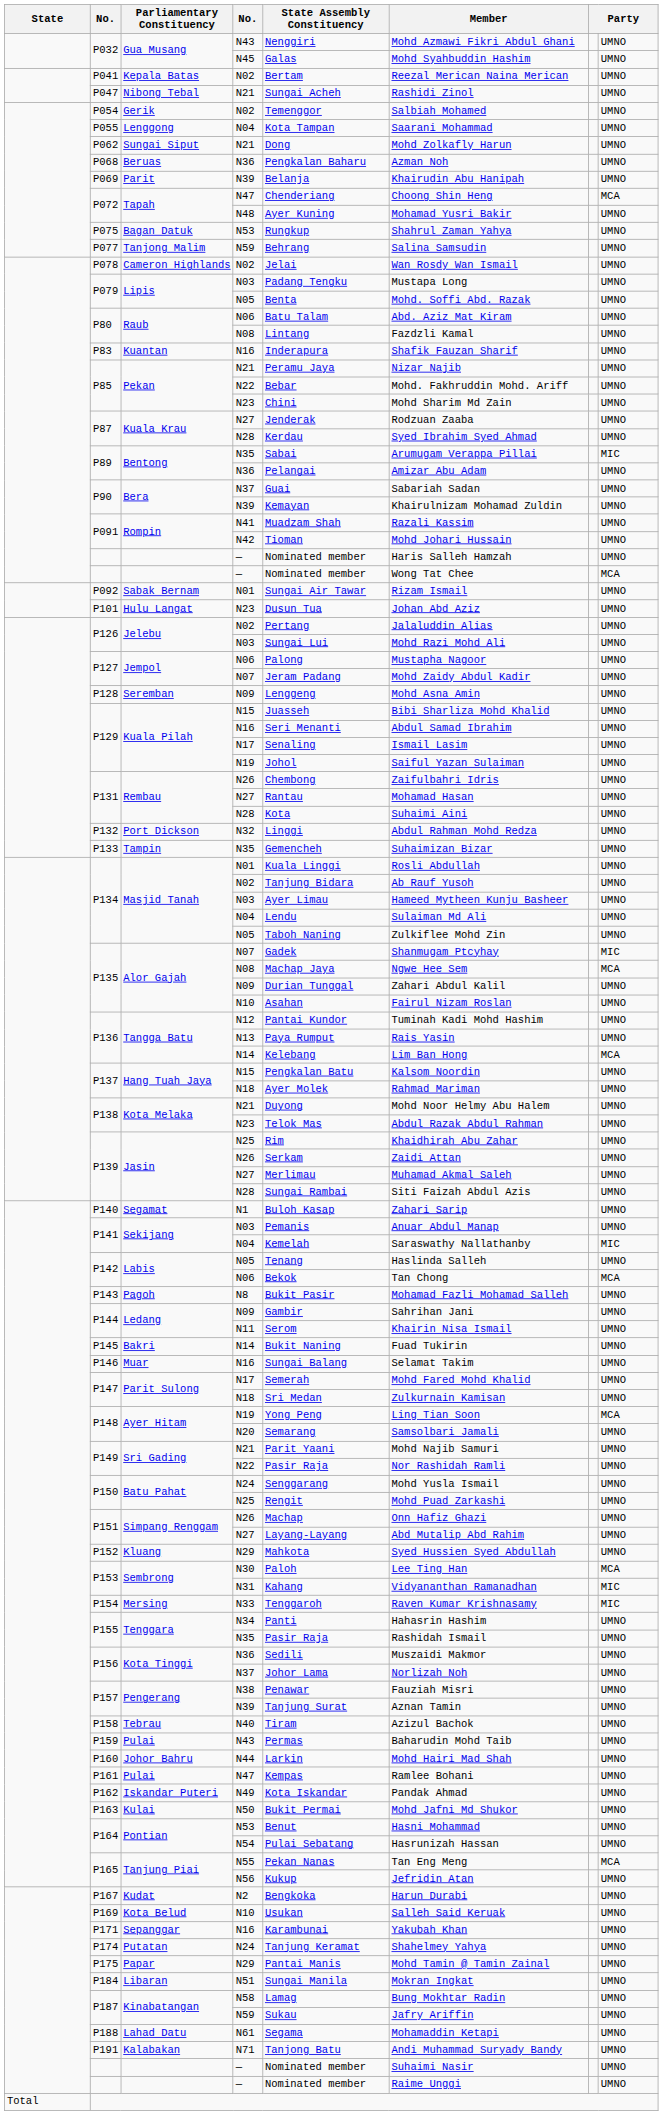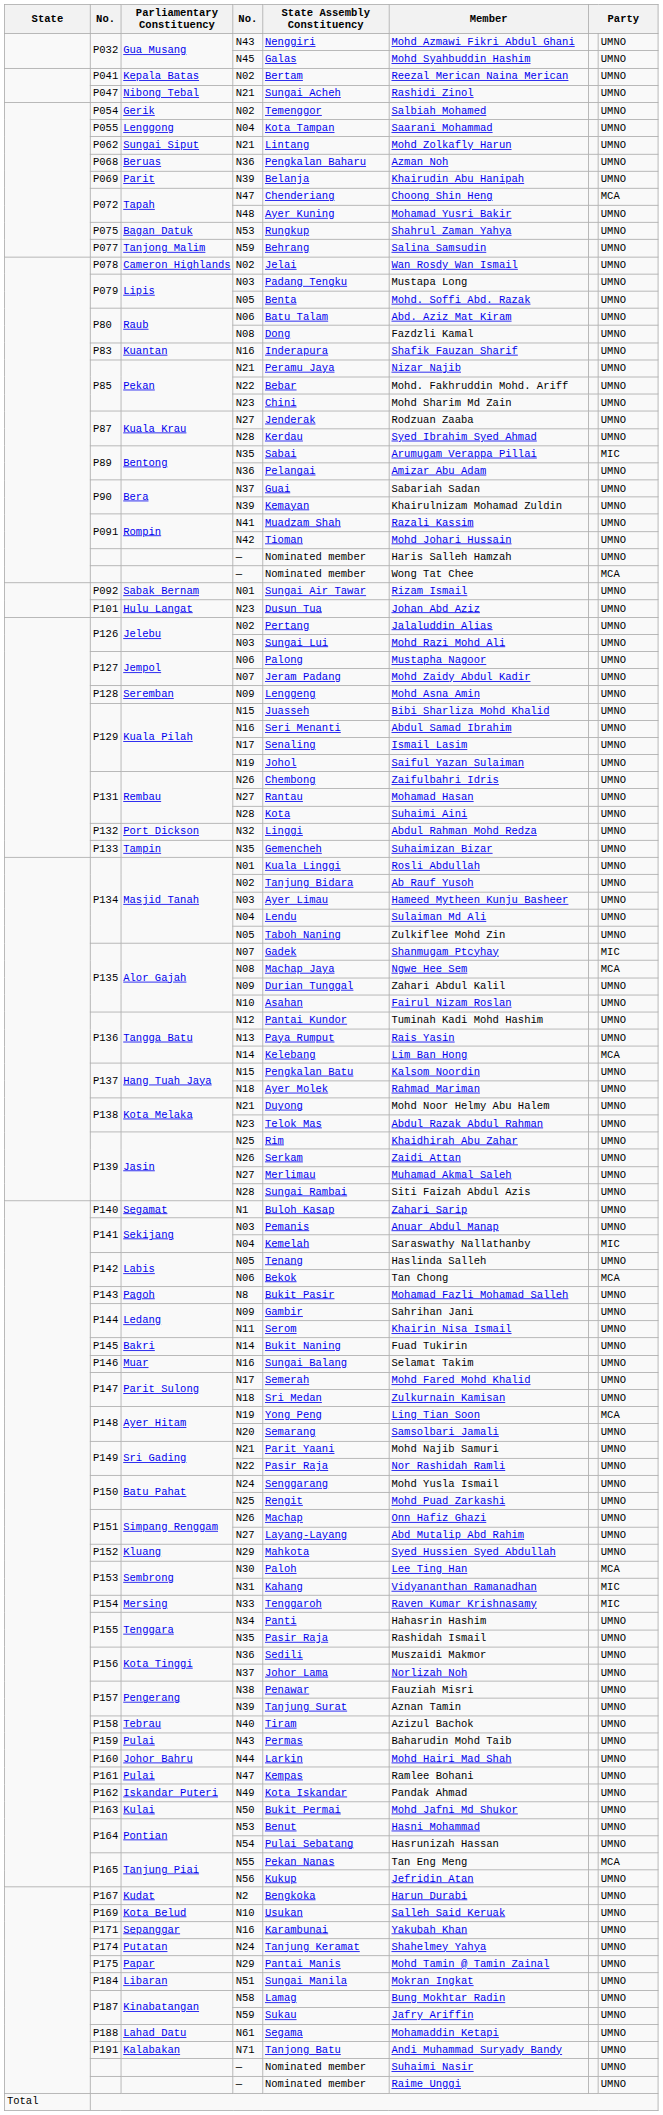P062 | State Assembly Constituency: Dong -> Lintang
P80 / N08 | State Assembly Constituency: Lintang -> Dong
